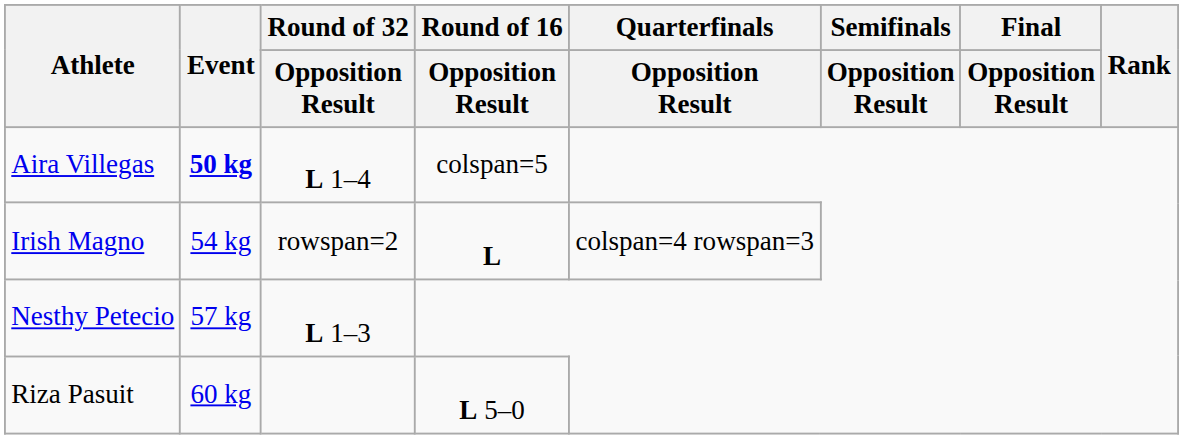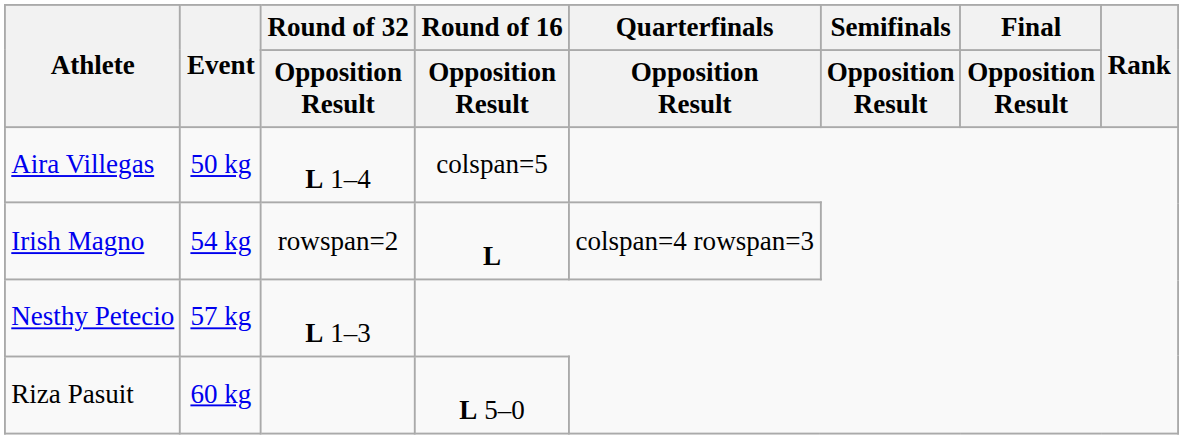Aira Villegas | Event: bold -> normal
